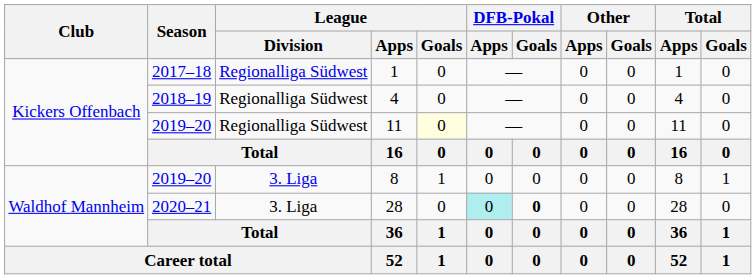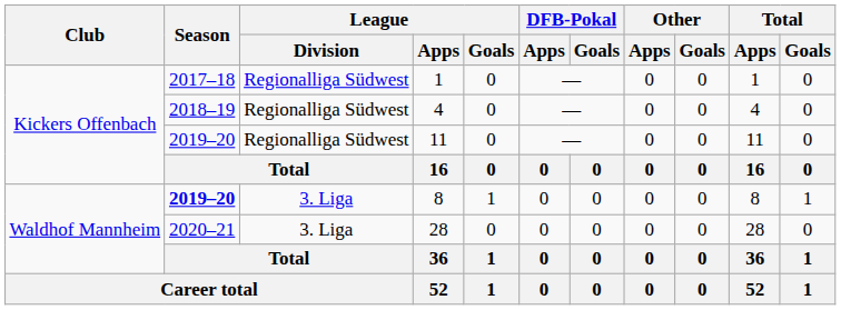row 5 | League / Goals: lightyellow background -> no background
row 7 | Season: normal -> bold
row 8 | DFB-Pokal / Apps: paleturquoise background -> no background
row 8 | DFB-Pokal / Goals: bold -> normal
